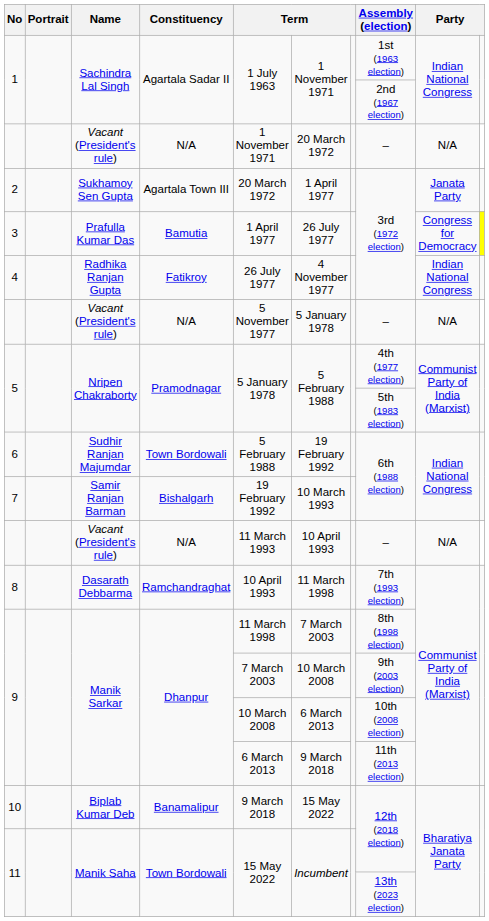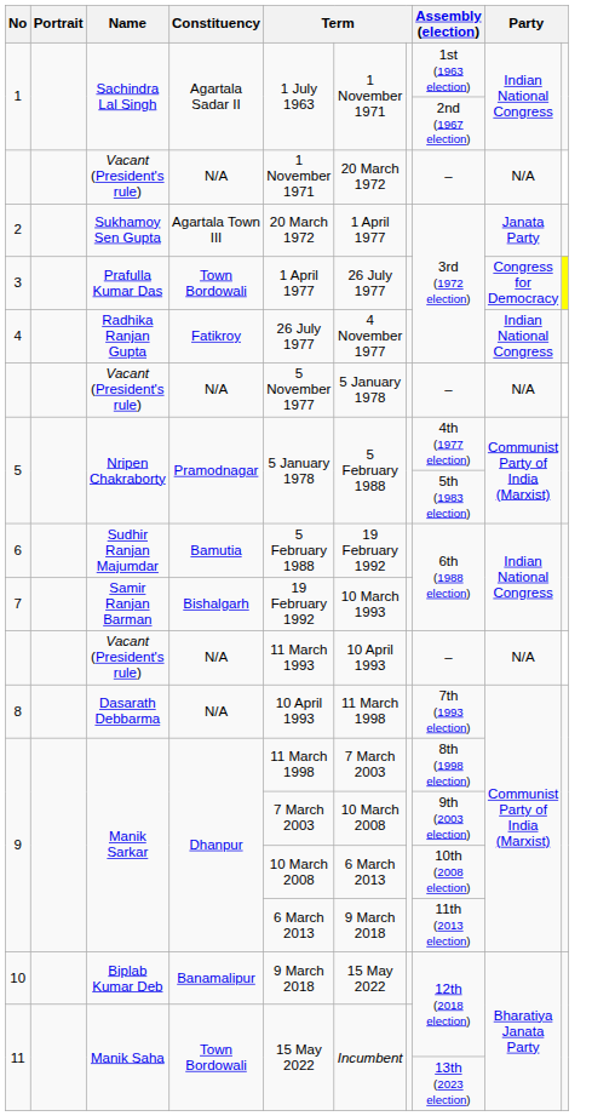3 | Constituency: Bamutia -> Town Bordowali
6 | Constituency: Town Bordowali -> Bamutia
8 | Constituency: Ramchandraghat -> N/A
